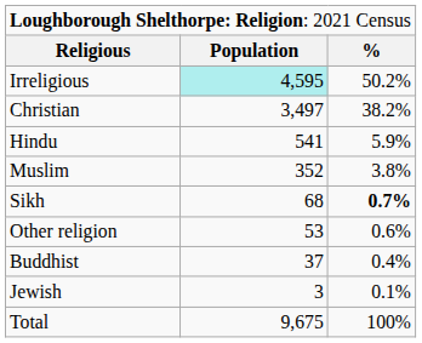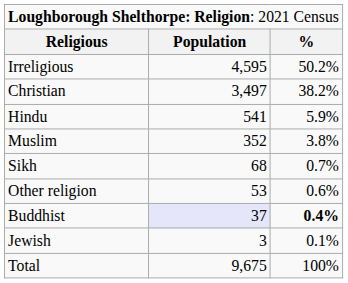Irreligious | column 2: paleturquoise background -> no background
Sikh | column 3: bold -> normal
Buddhist | column 2: no background -> lavender background
Buddhist | column 3: normal -> bold
